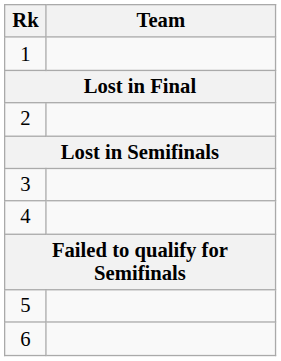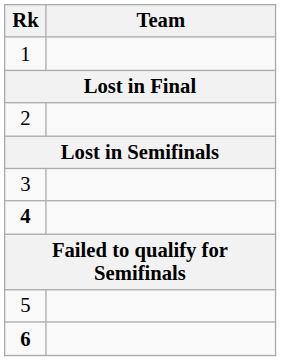4 | Rk: normal -> bold
6 | Rk: normal -> bold
